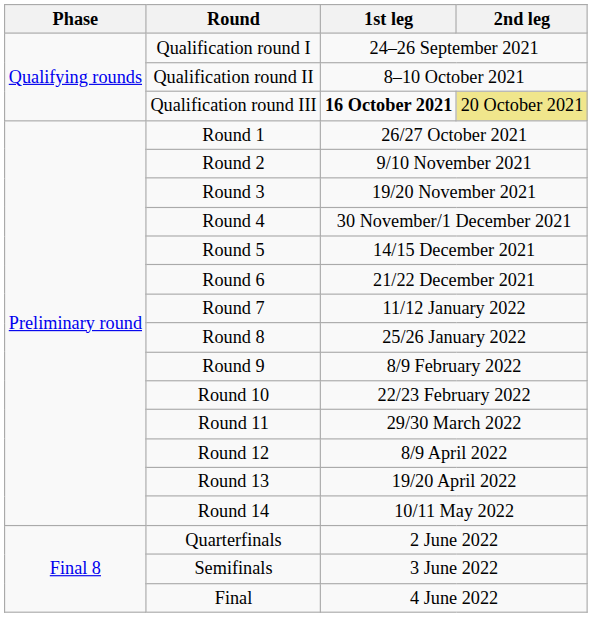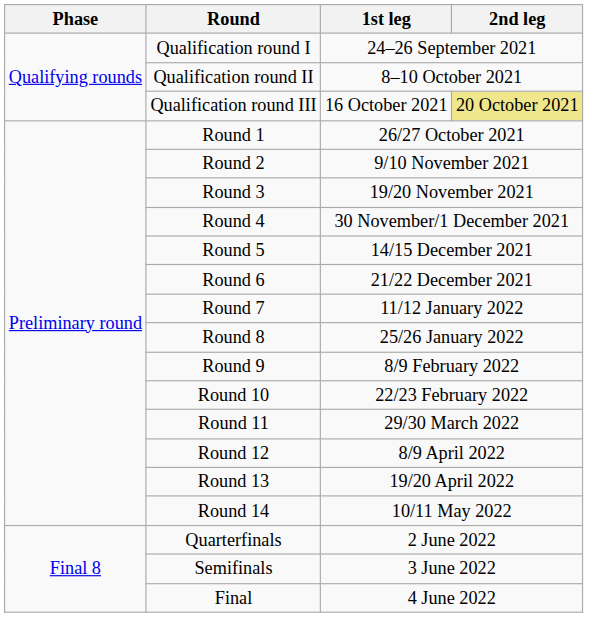Qualification round III | 1st leg: bold -> normal
